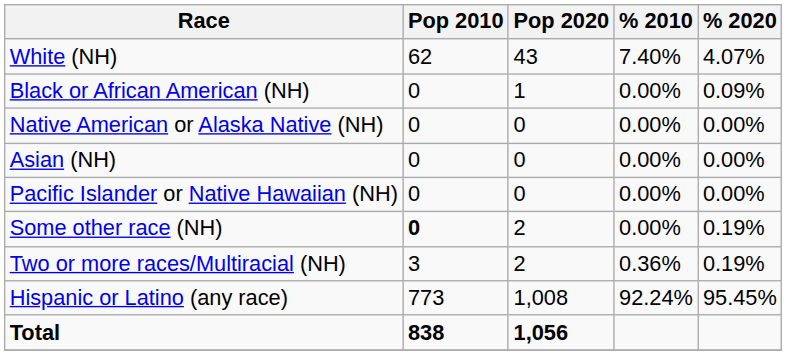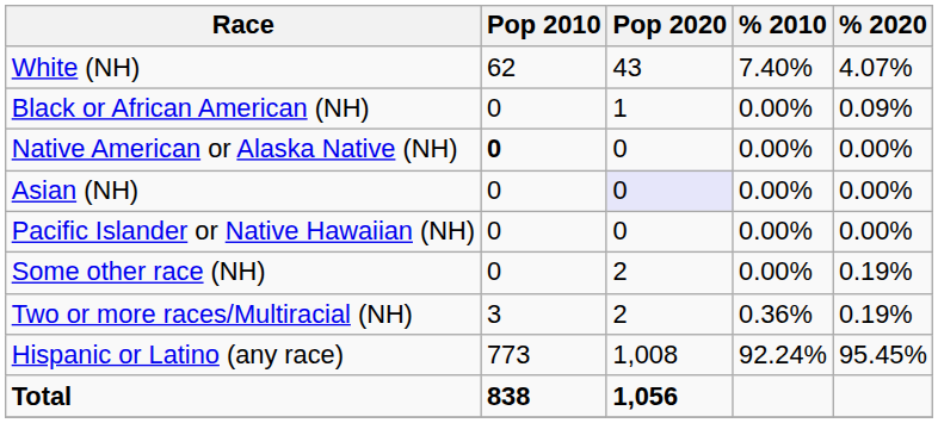Native American or Alaska Native (NH) | Pop 2010: normal -> bold
Asian (NH) | Pop 2020: no background -> lavender background
Some other race (NH) | Pop 2010: bold -> normal
